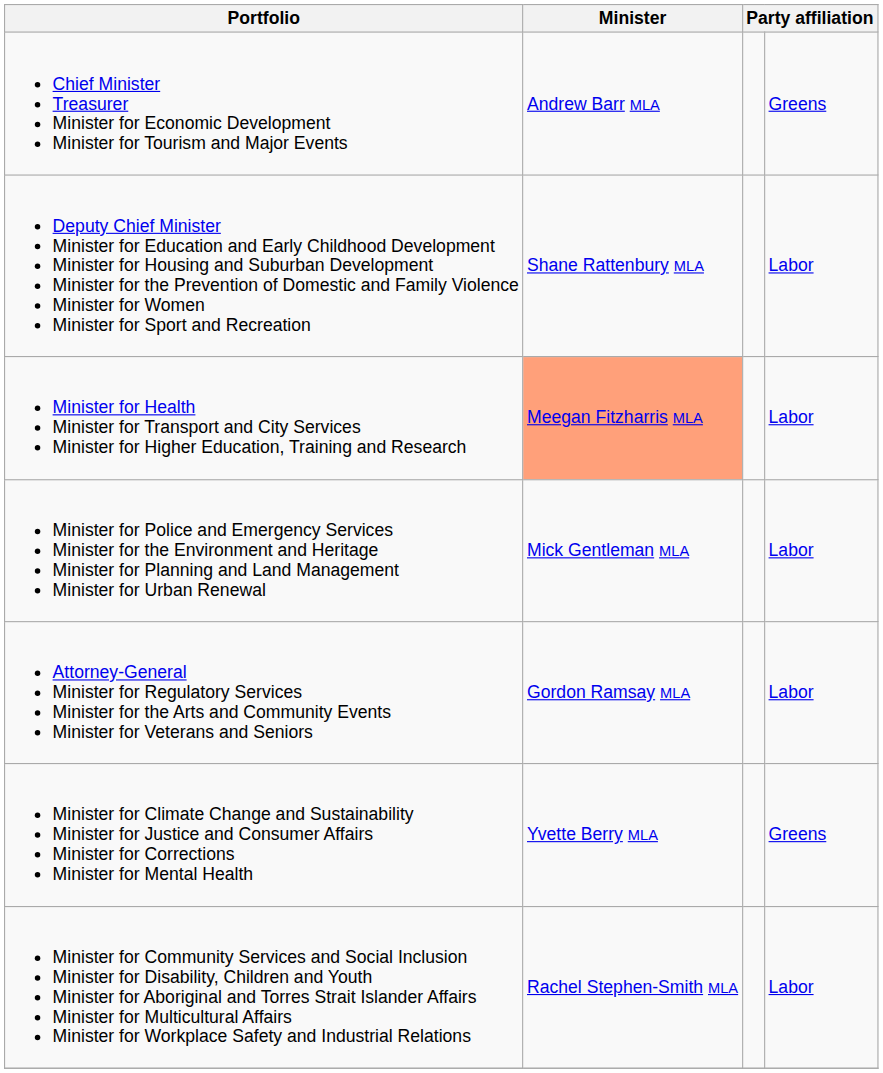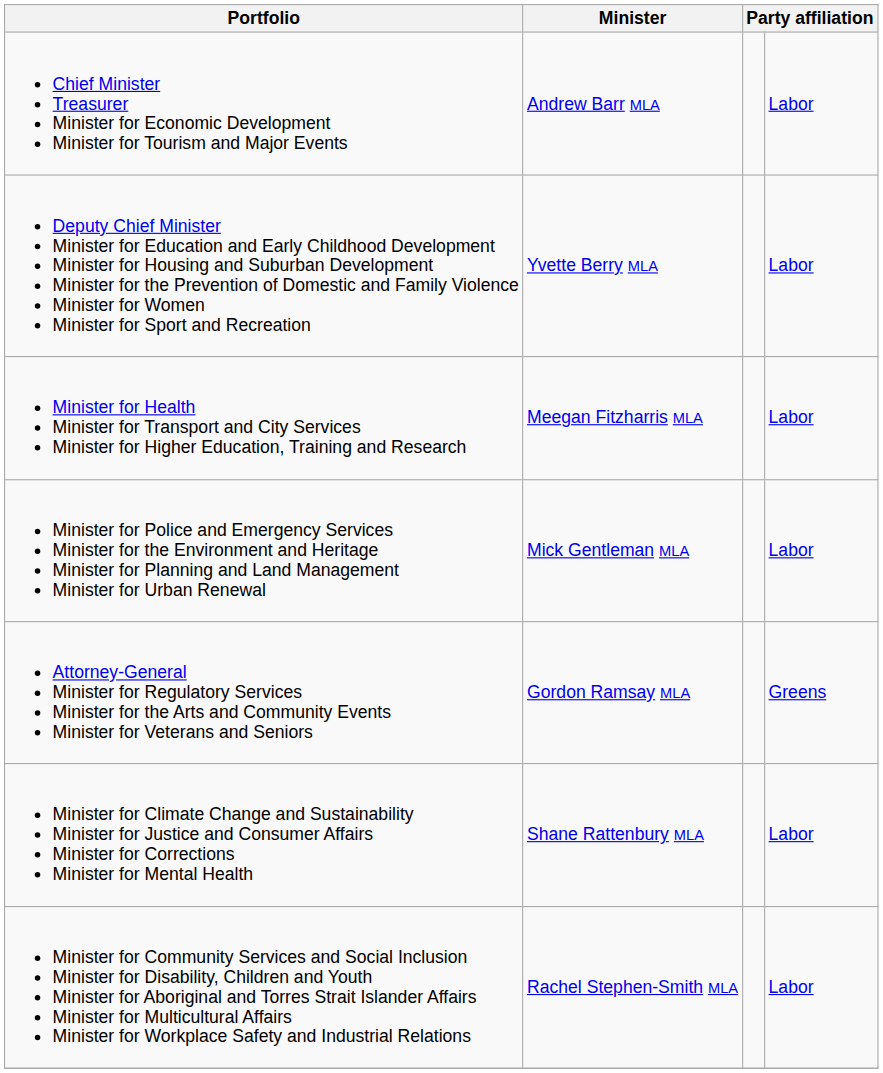row 2 | column 4: Greens -> Labor
row 3 | Minister: Shane Rattenbury MLA -> Yvette Berry MLA
row 4 | Minister: lightsalmon background -> no background
row 6 | column 4: Labor -> Greens
row 7 | Minister: Yvette Berry MLA -> Shane Rattenbury MLA
row 7 | column 4: Greens -> Labor
